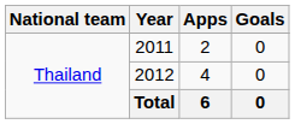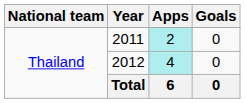2011 | Apps: no background -> paleturquoise background
2012 | Apps: no background -> paleturquoise background
